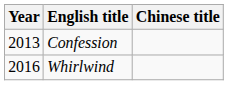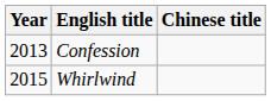Whirlwind | Year: 2016 -> 2015
